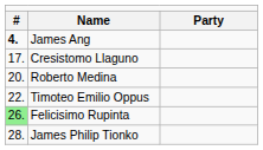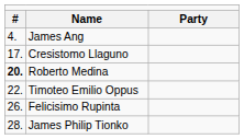James Ang | column 1: bold -> normal
Roberto Medina | column 1: normal -> bold
Felicisimo Rupinta | column 1: lightgreen background -> no background
